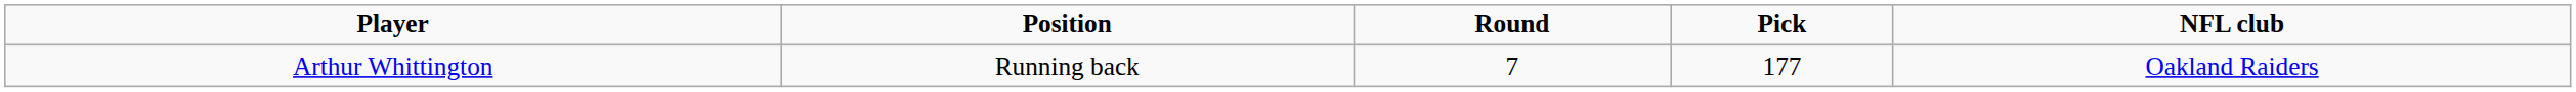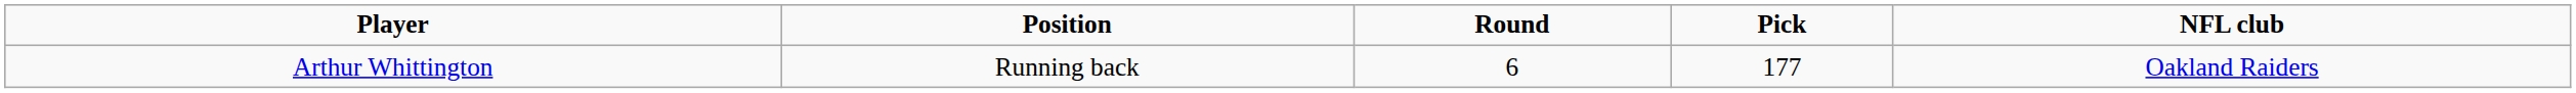Arthur Whittington | Round: 7 -> 6
